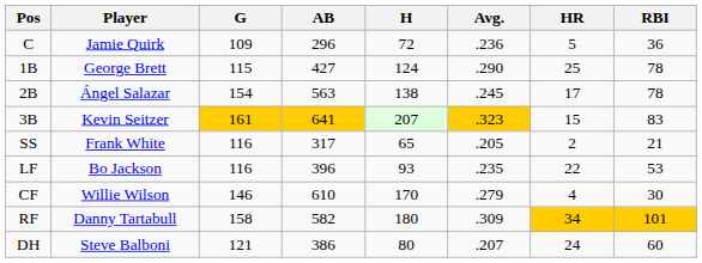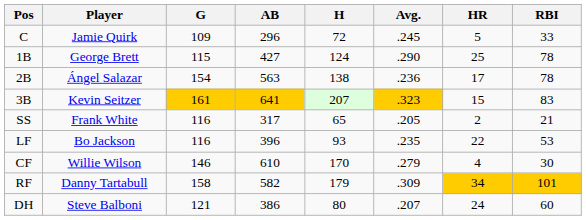C | Avg.: .236 -> .245
C | RBI: 36 -> 33
2B | Avg.: .245 -> .236
RF | H: 180 -> 179
